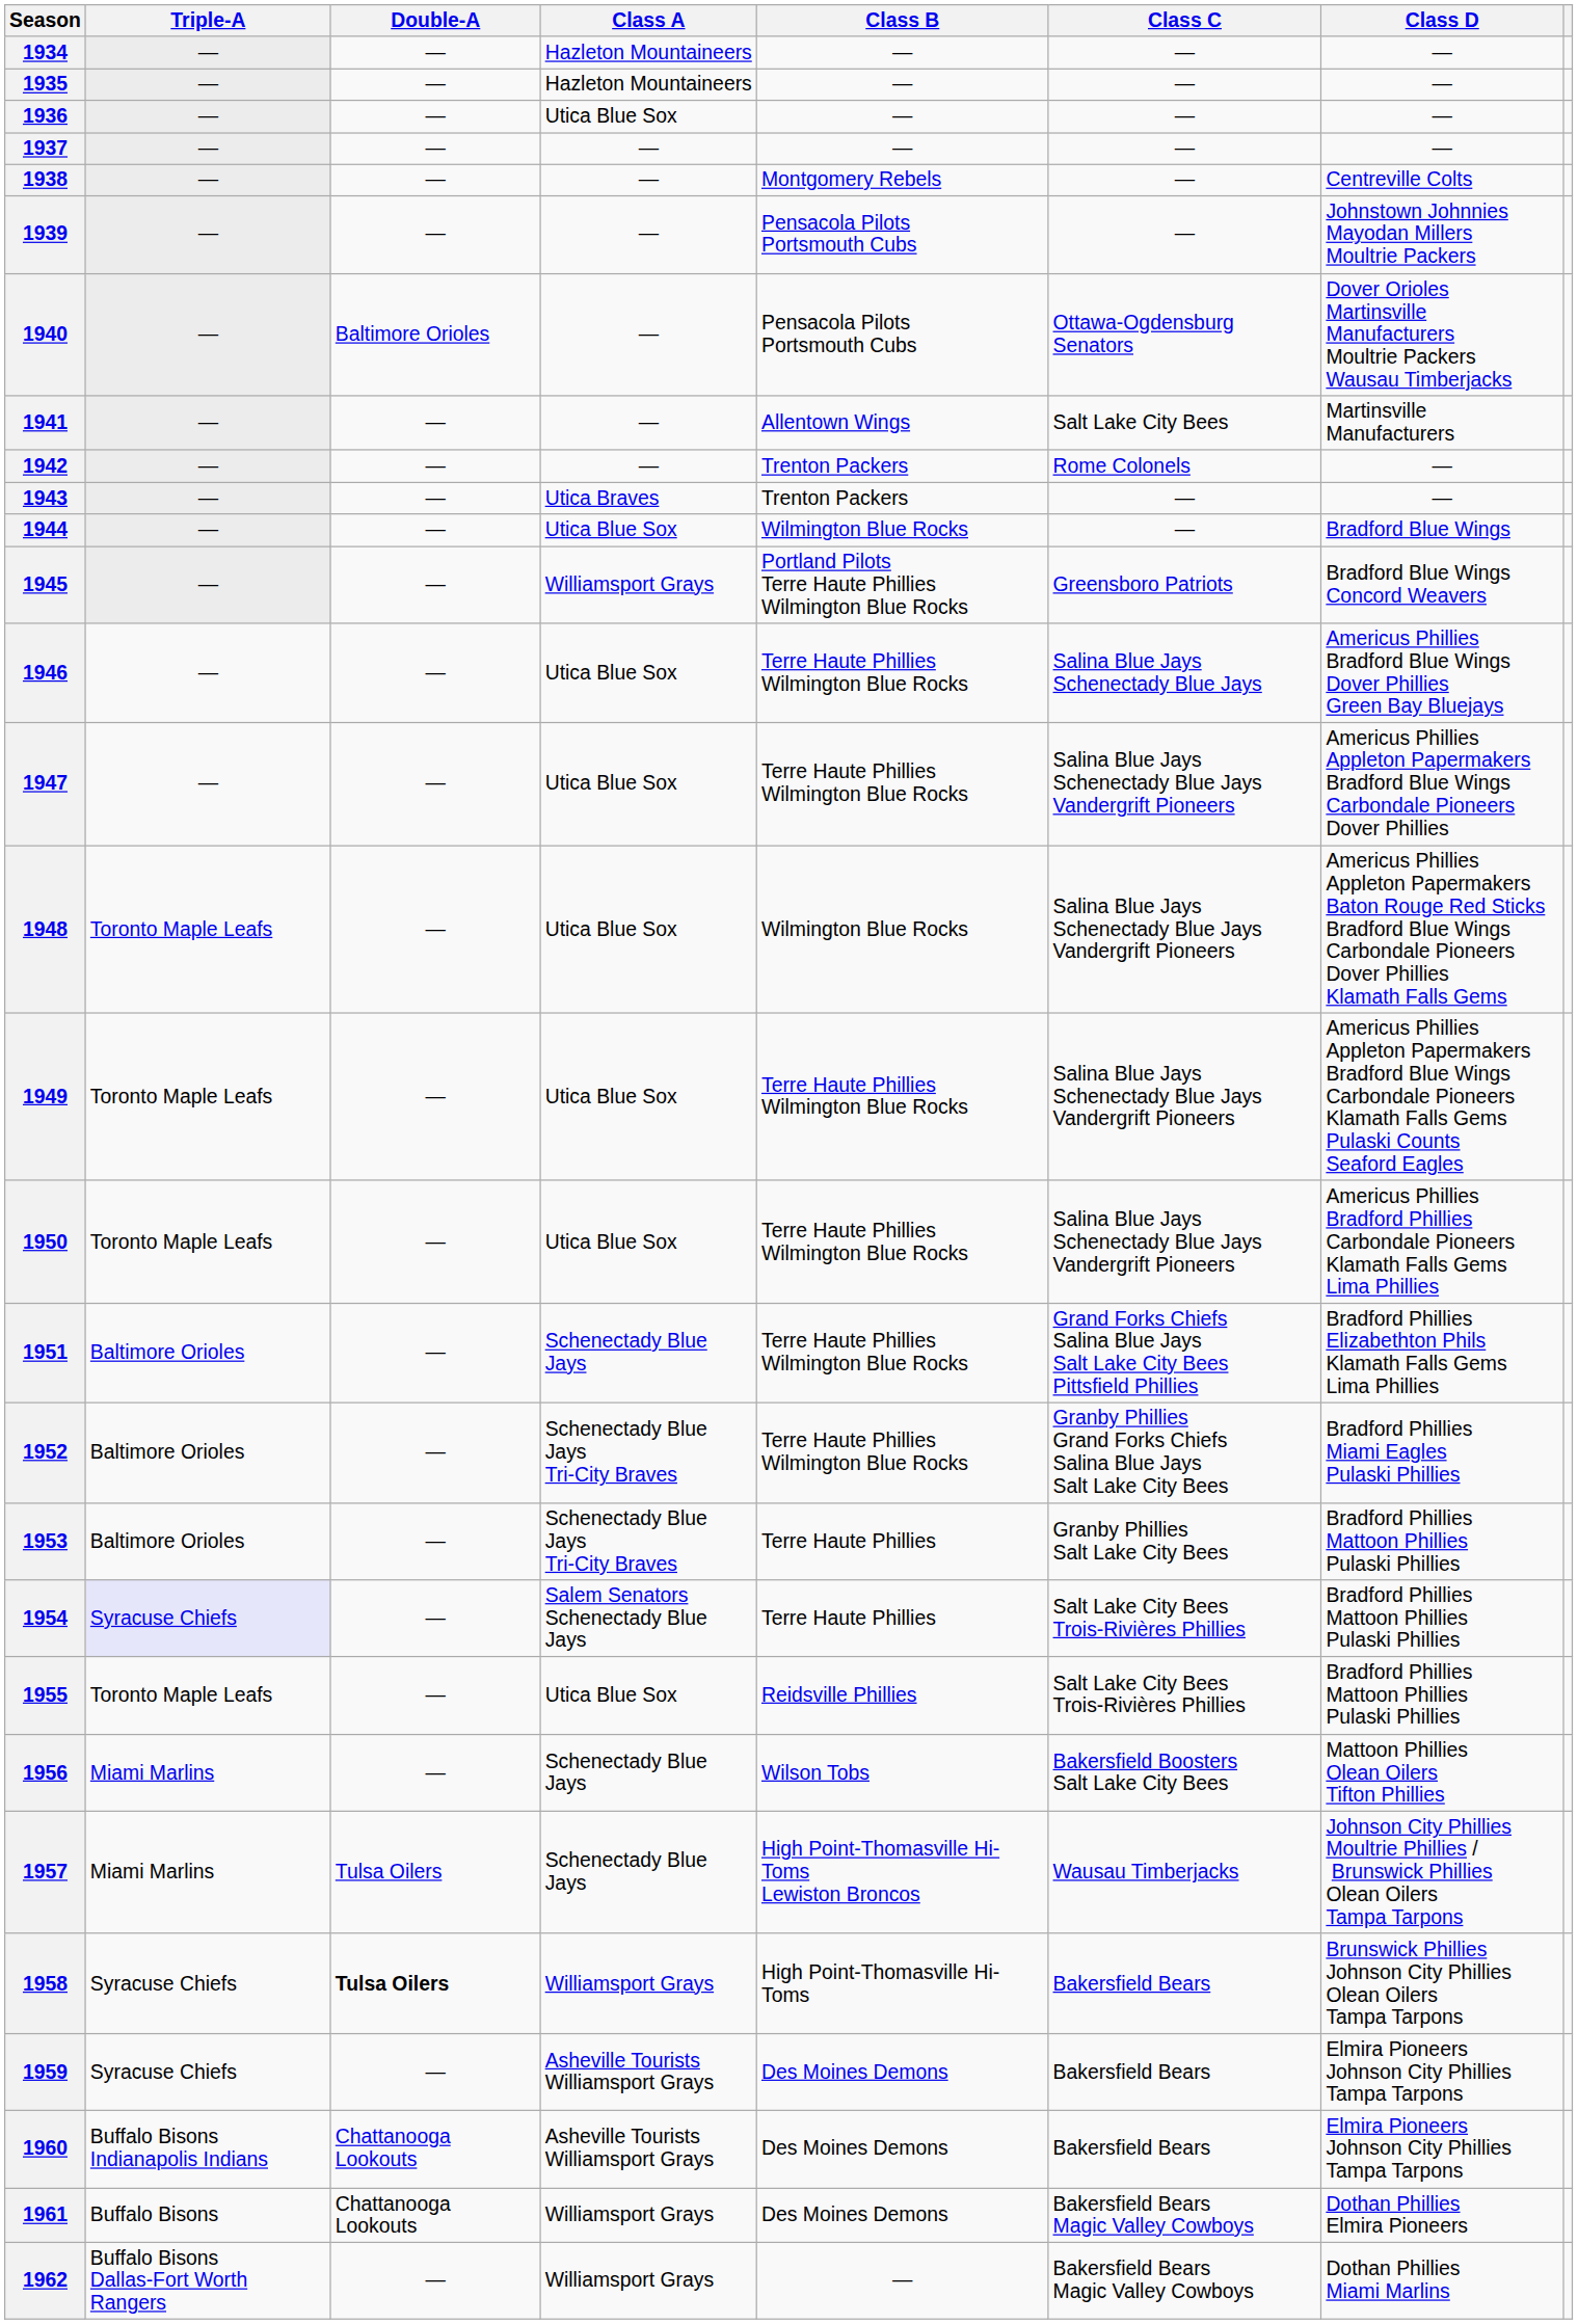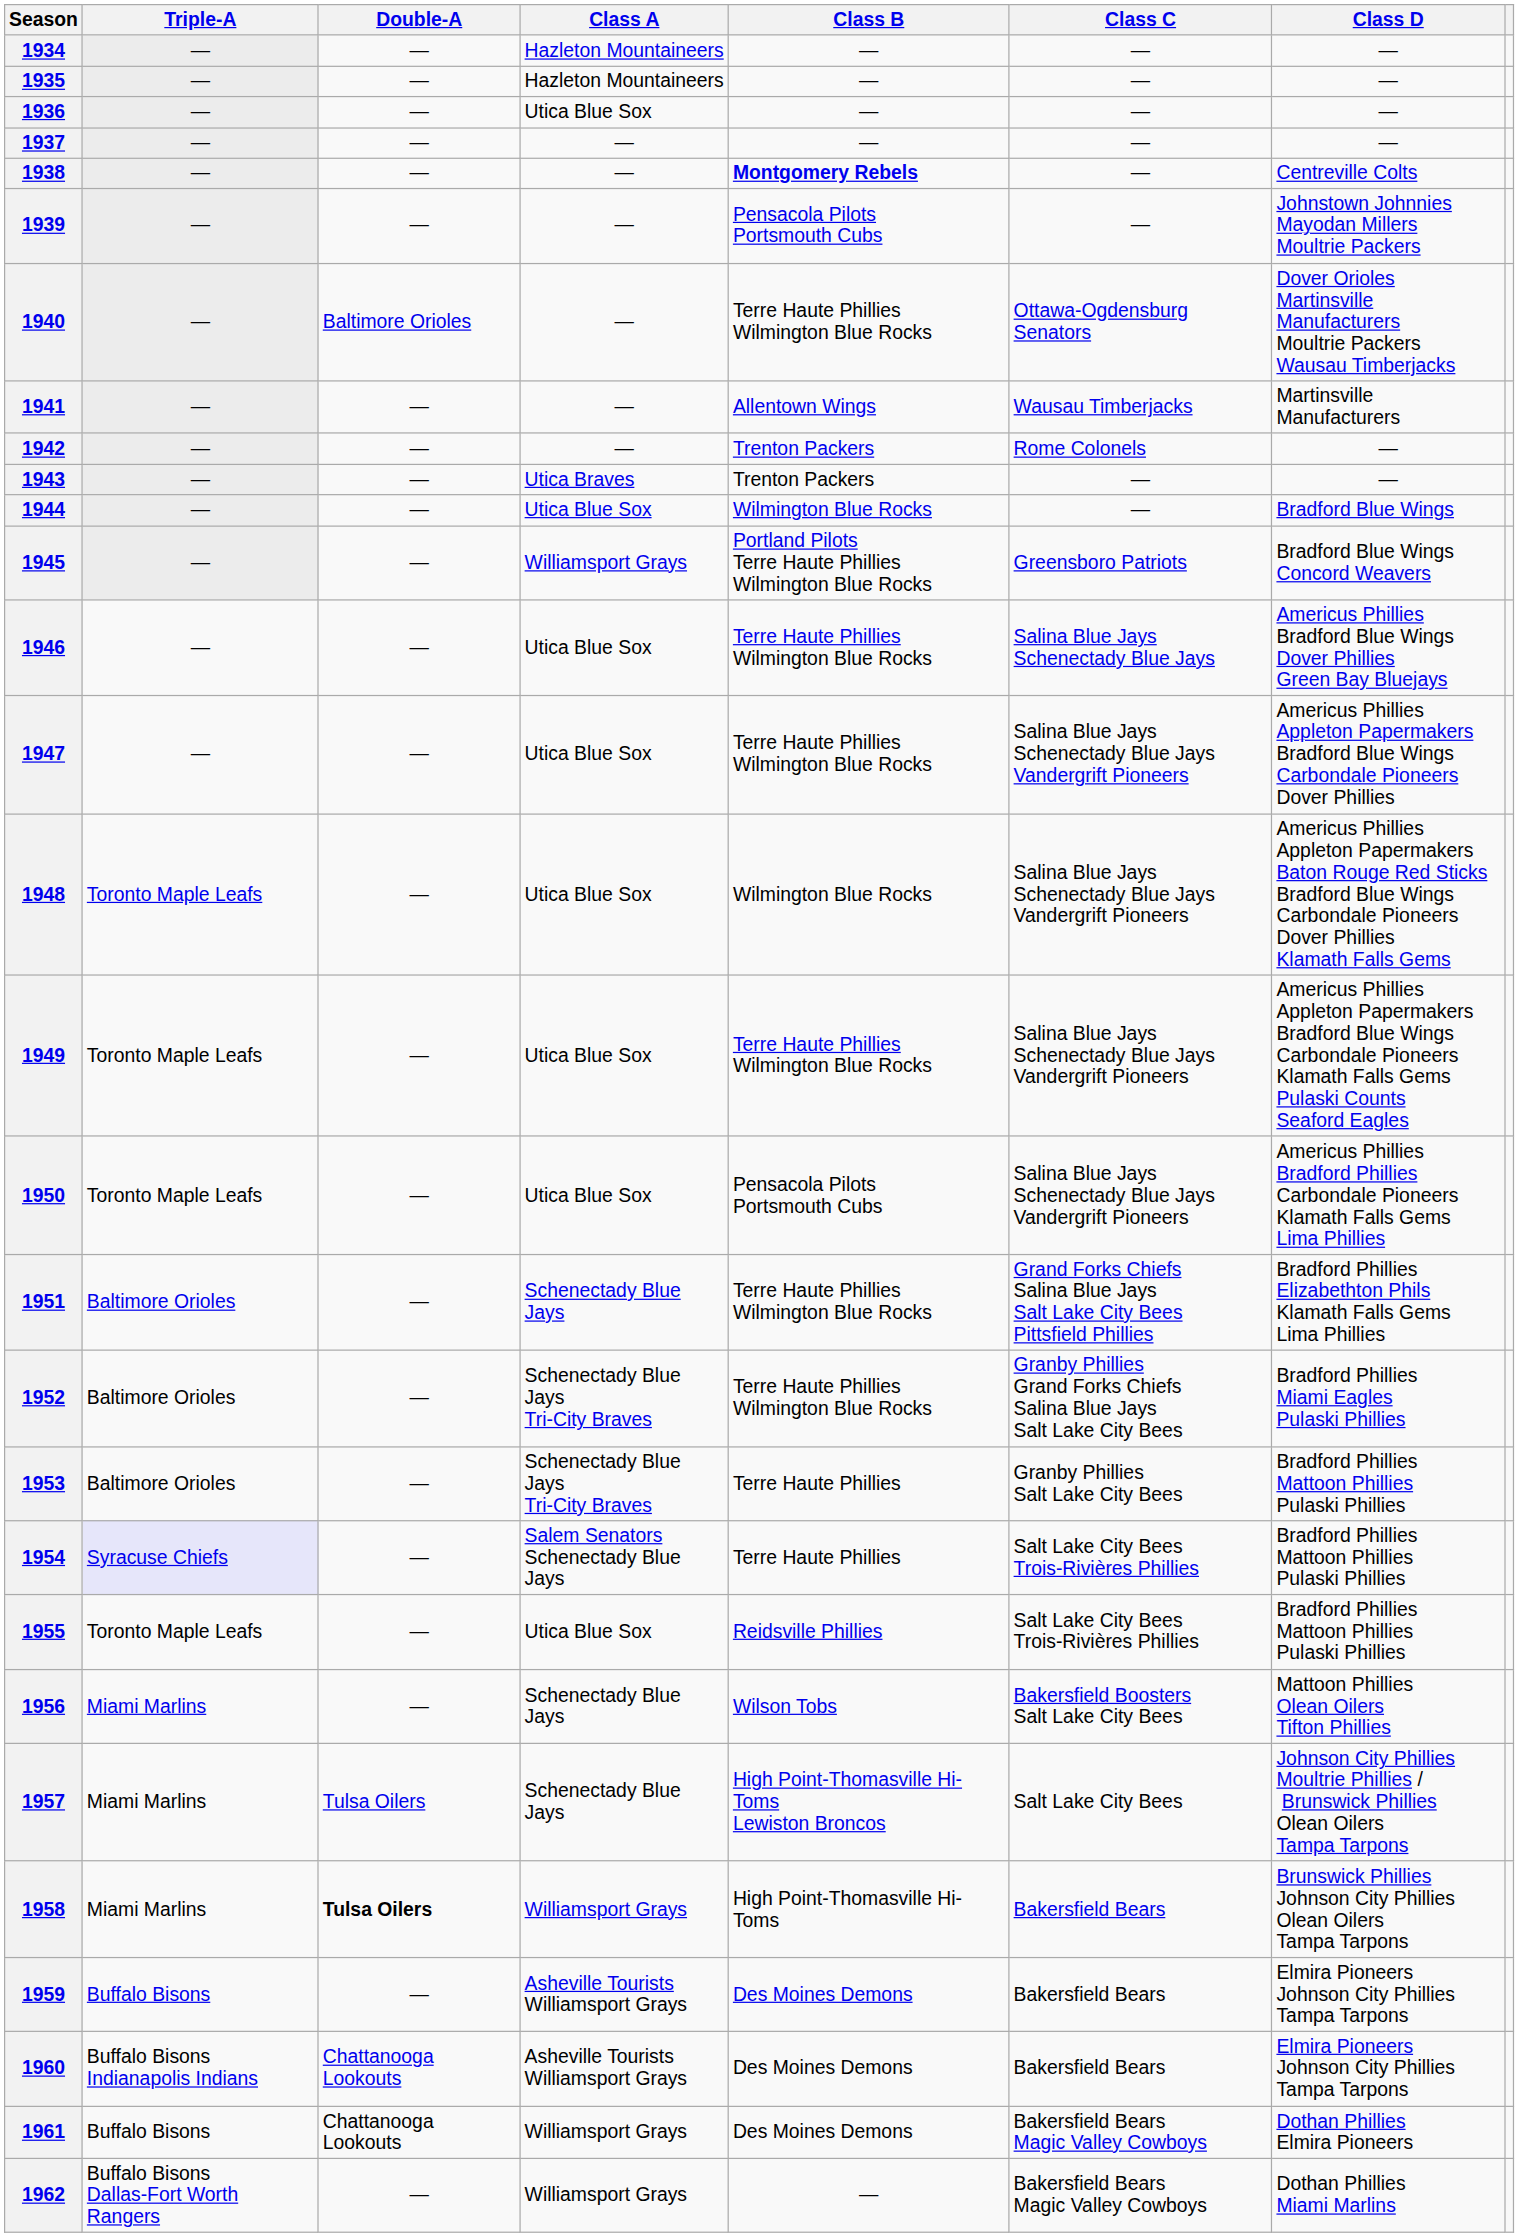1938 | Class B: normal -> bold
1940 | Class B: Pensacola Pilots Portsmouth Cubs -> Terre Haute Phillies Wilmington Blue Rocks
1941 | Class C: Salt Lake City Bees -> Wausau Timberjacks
1950 | Class B: Terre Haute Phillies Wilmington Blue Rocks -> Pensacola Pilots Portsmouth Cubs
1957 | Class C: Wausau Timberjacks -> Salt Lake City Bees
1958 | Triple-A: Syracuse Chiefs -> Miami Marlins
1959 | Triple-A: Syracuse Chiefs -> Buffalo Bisons
